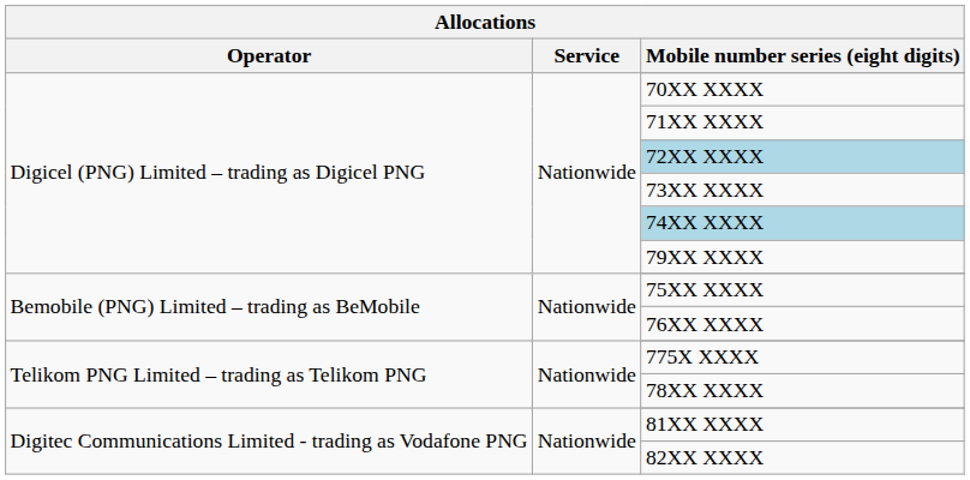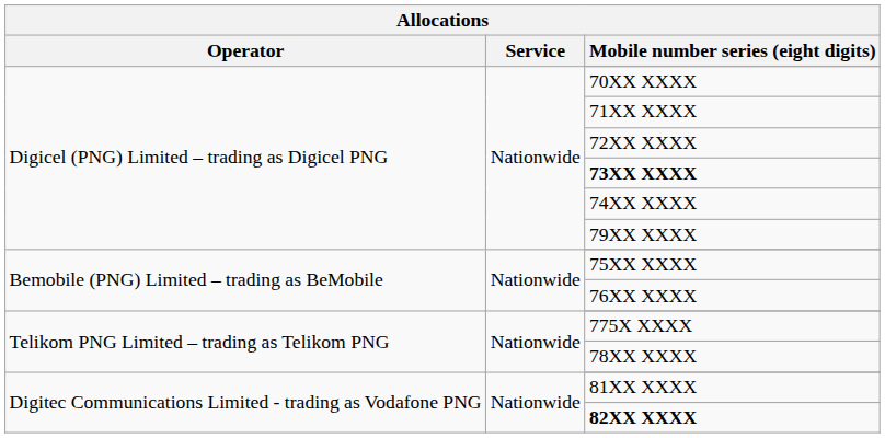72XX XXXX | Mobile number series (eight digits): lightblue background -> no background
73XX XXXX | Mobile number series (eight digits): normal -> bold
74XX XXXX | Mobile number series (eight digits): lightblue background -> no background
82XX XXXX | Mobile number series (eight digits): normal -> bold
